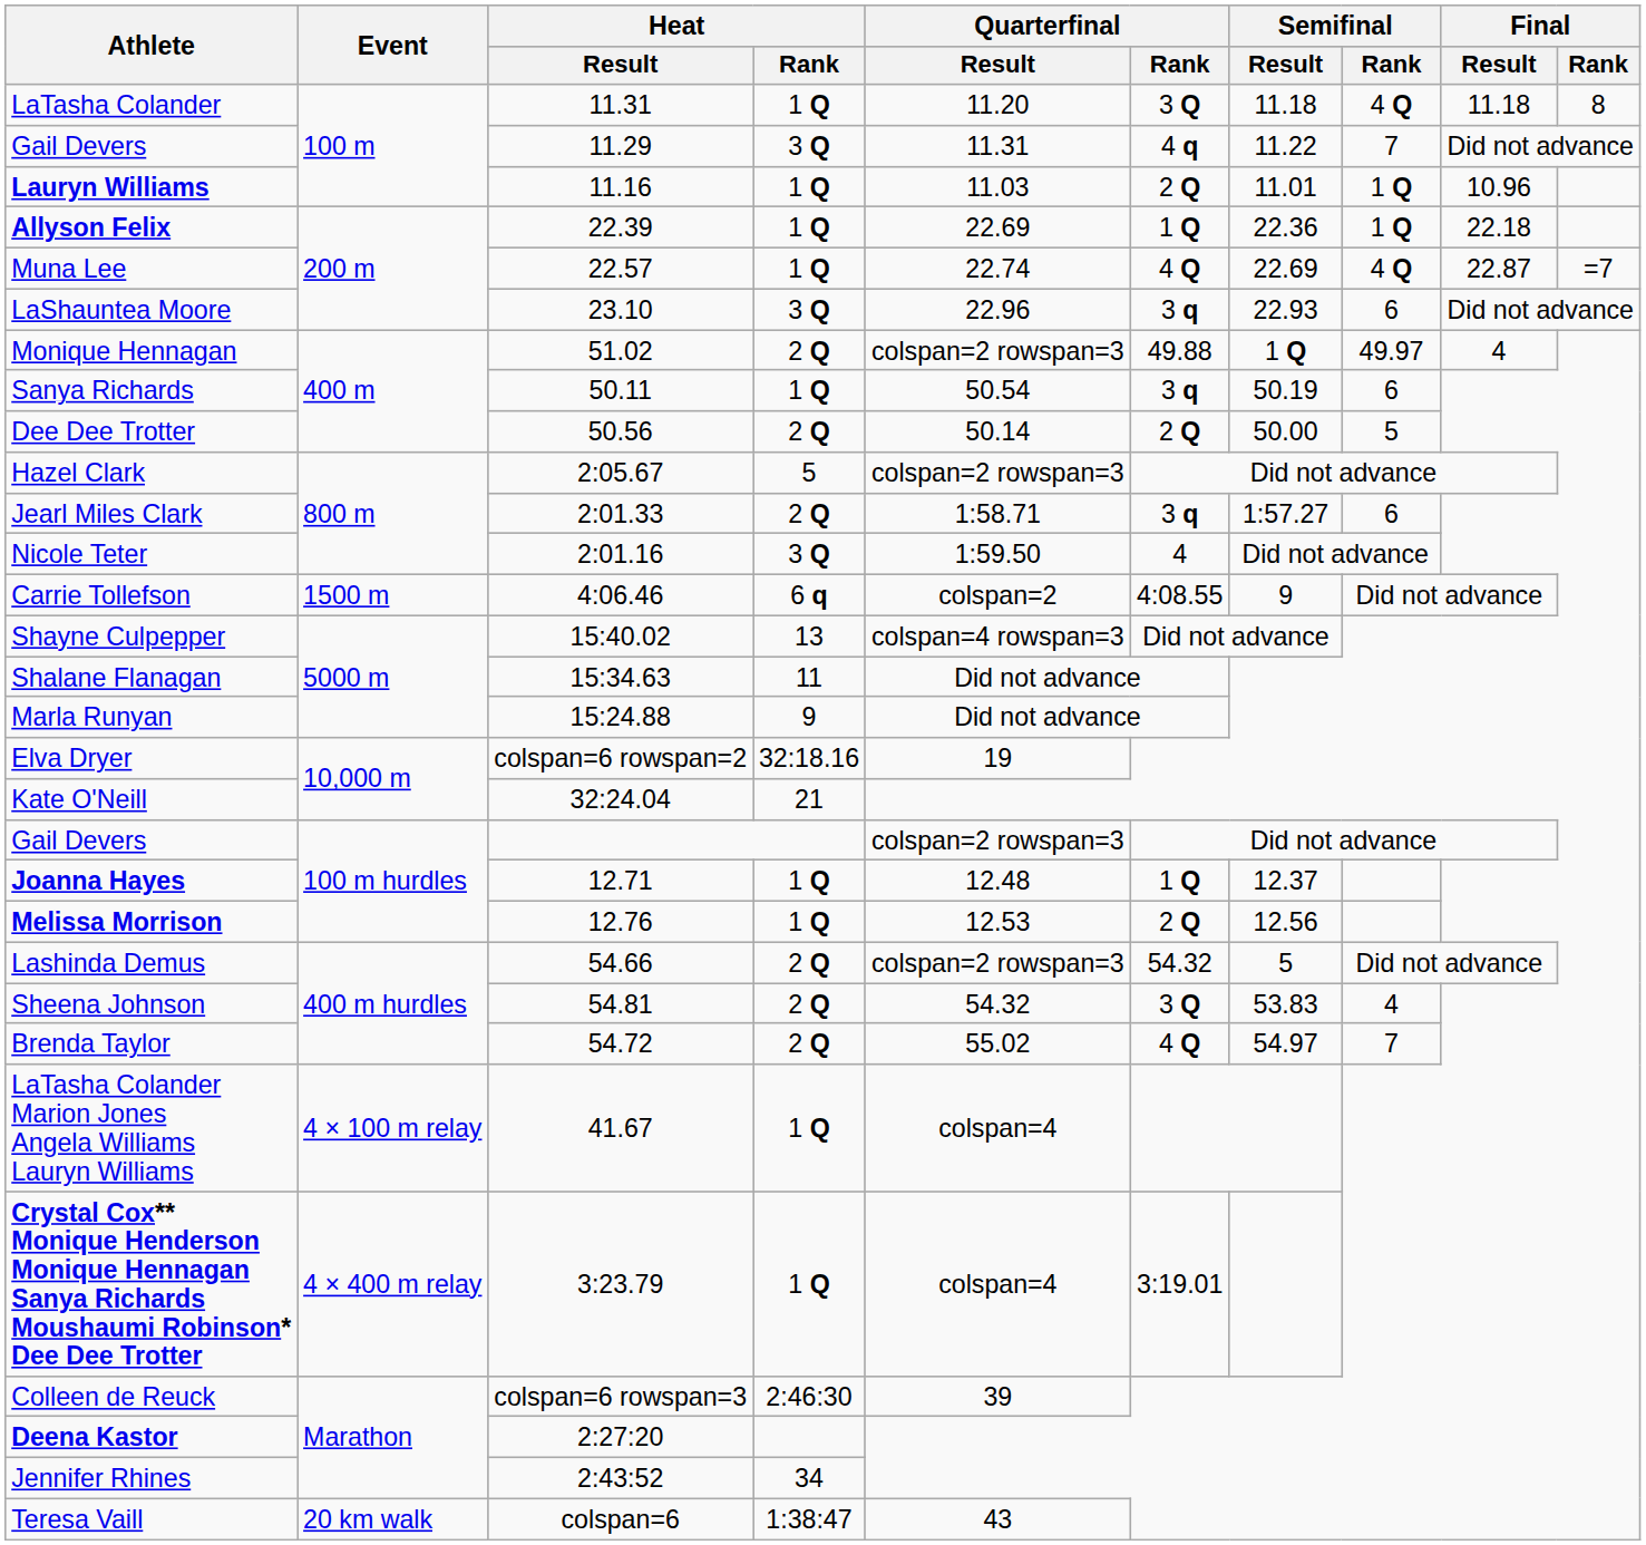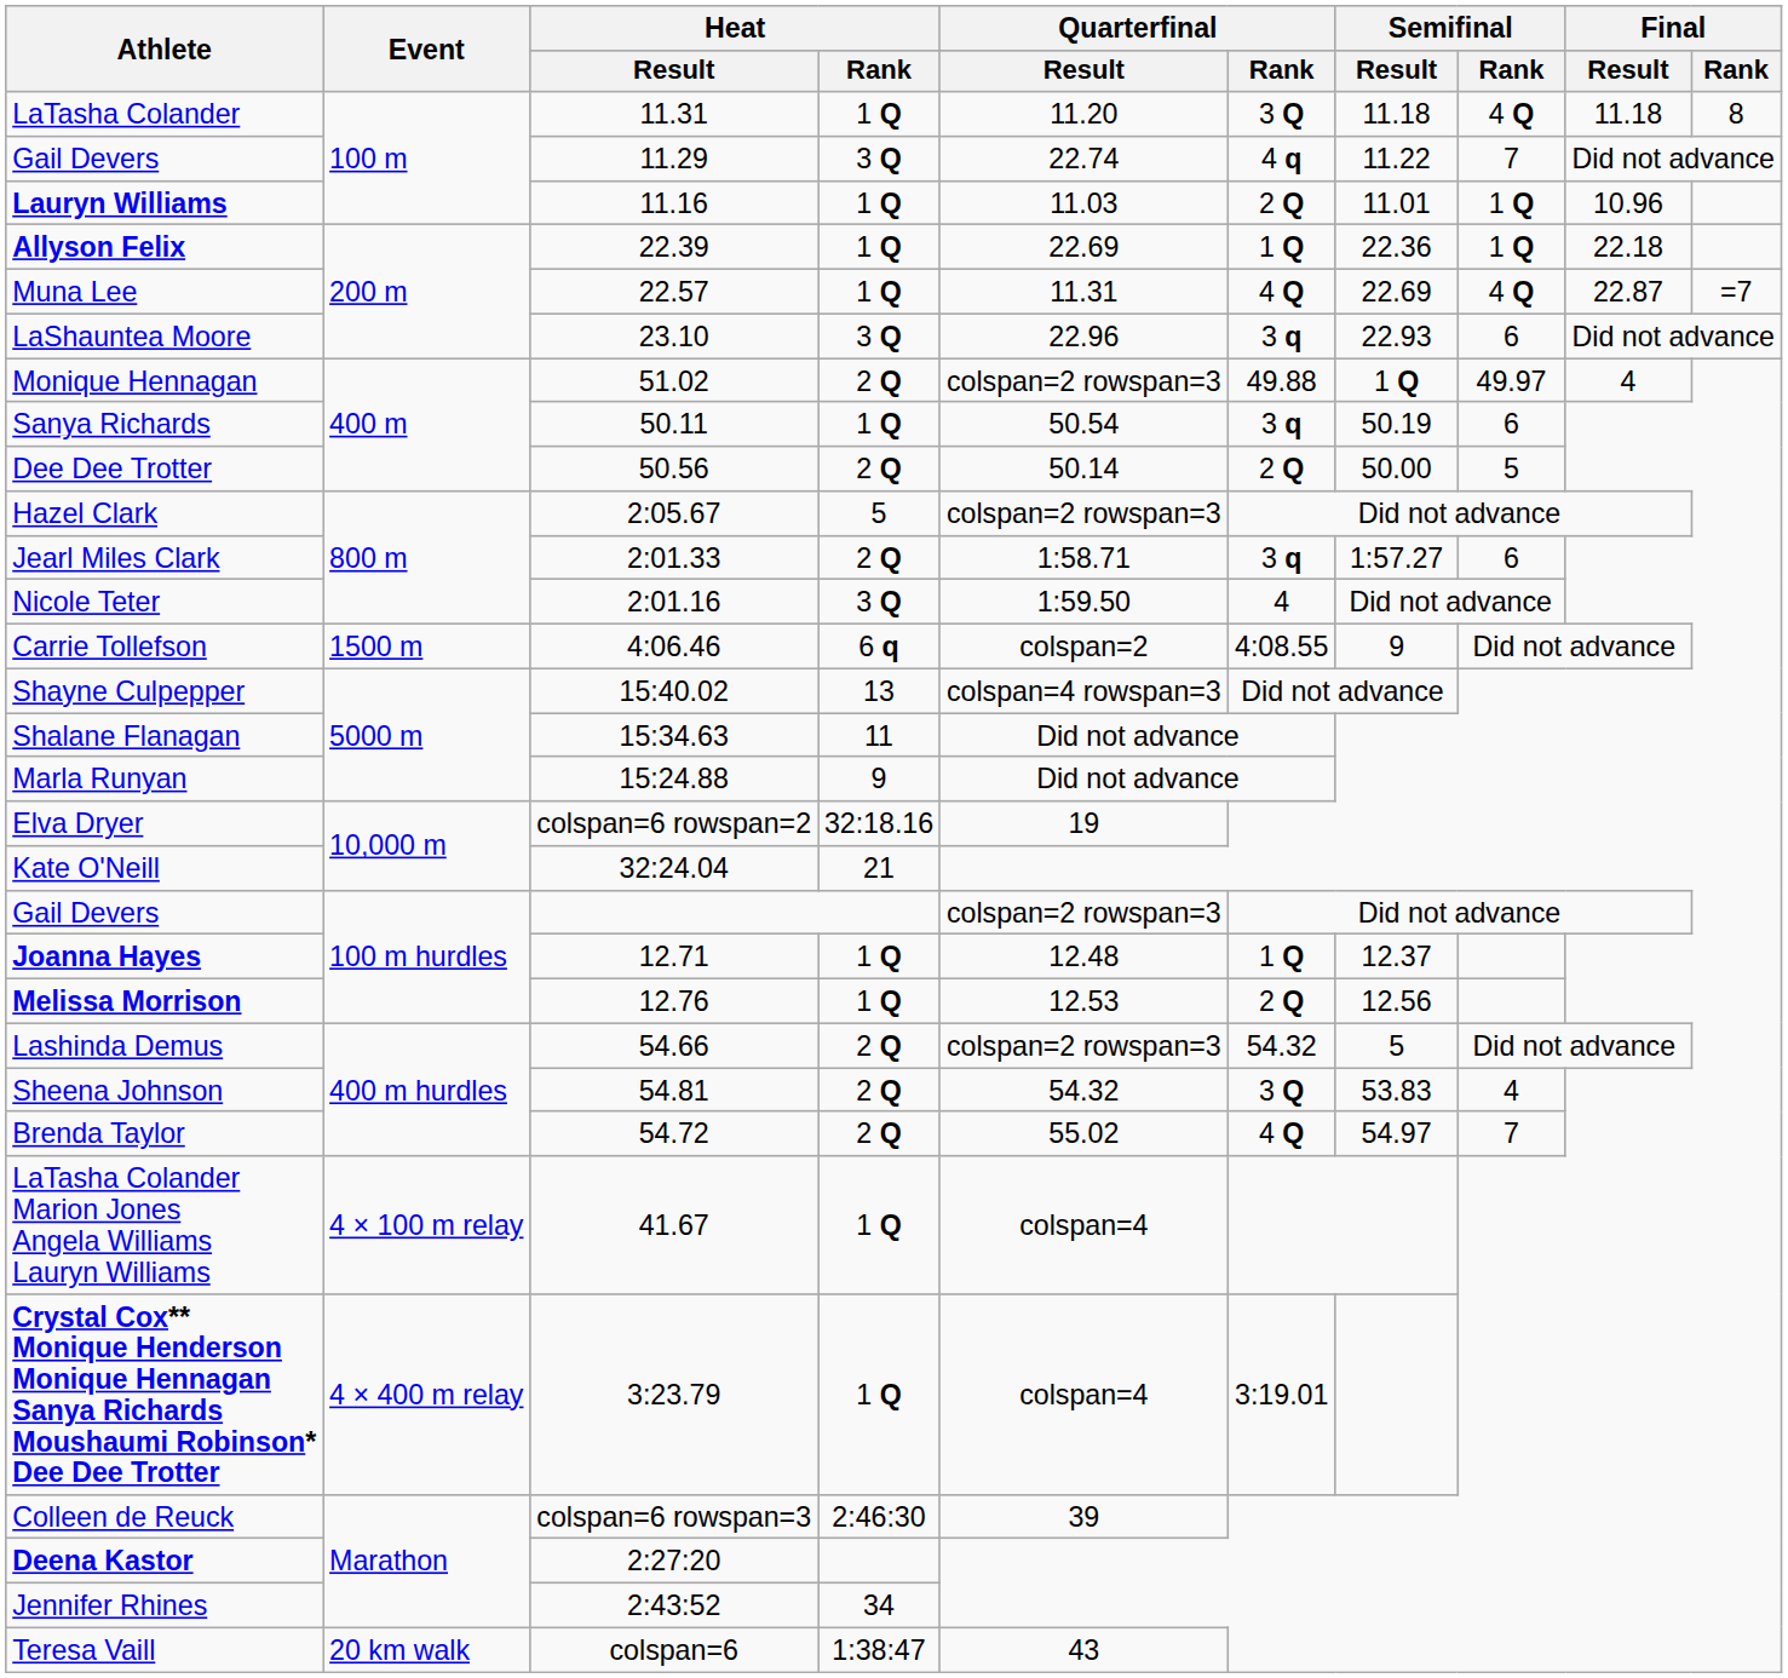Gail Devers / 11.29 | Quarterfinal / Result: 11.31 -> 22.74
Muna Lee | Quarterfinal / Result: 22.74 -> 11.31
